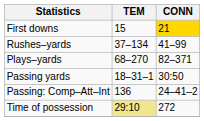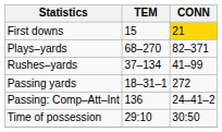rows swapped: Plays–yards <-> Rushes–yards
Passing yards | CONN: 30:50 -> 272
Time of possession | TEM: khaki background -> no background
Time of possession | CONN: 272 -> 30:50
